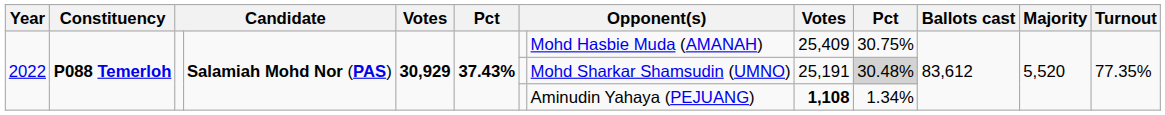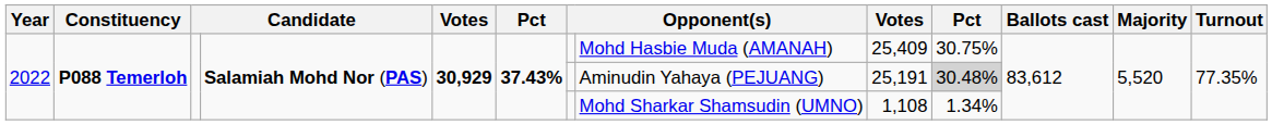row 3 | column 8: Mohd Sharkar Shamsudin (UMNO) -> Aminudin Yahaya (PEJUANG)
row 4 | column 8: Aminudin Yahaya (PEJUANG) -> Mohd Sharkar Shamsudin (UMNO)
row 4 | column 9: bold -> normal
